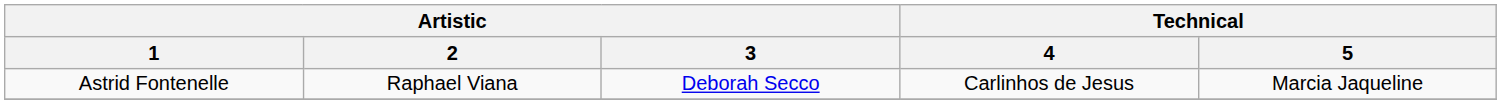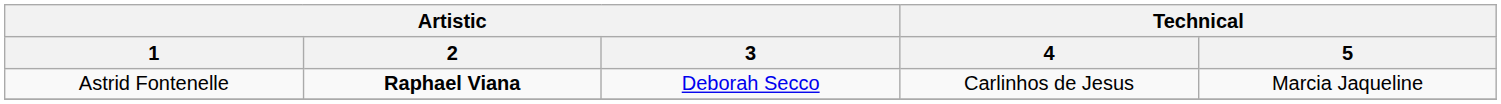Astrid Fontenelle | Artistic / 2: normal -> bold
